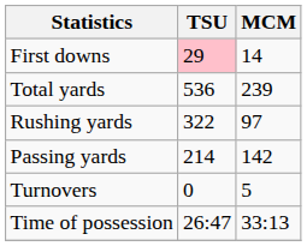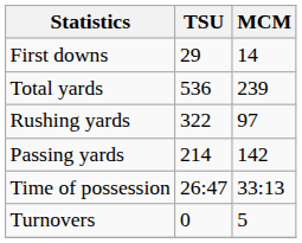First downs | TSU: pink background -> no background
rows swapped: Turnovers <-> Time of possession
